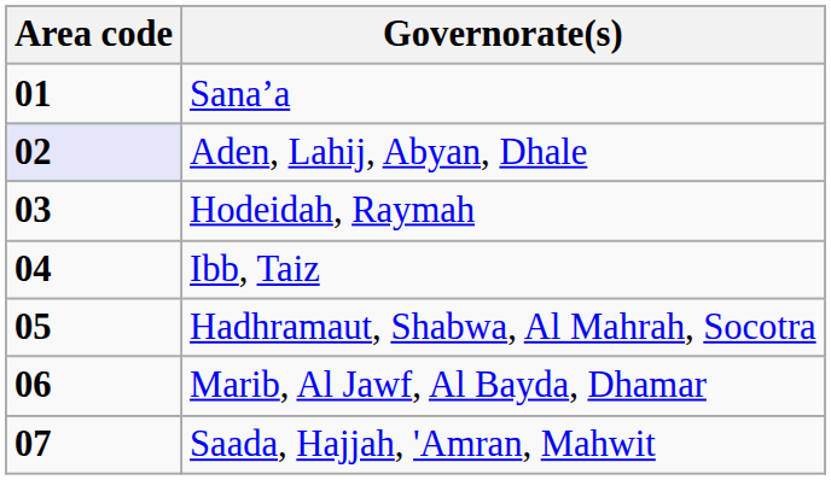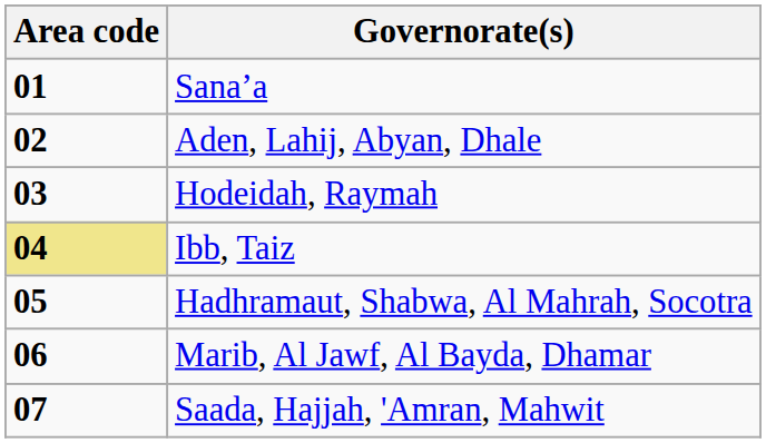Aden, Lahij, Abyan, Dhale | Area code: lavender background -> no background
Ibb, Taiz | Area code: no background -> khaki background
